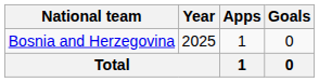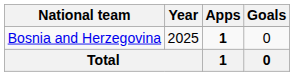2025 | Apps: normal -> bold
